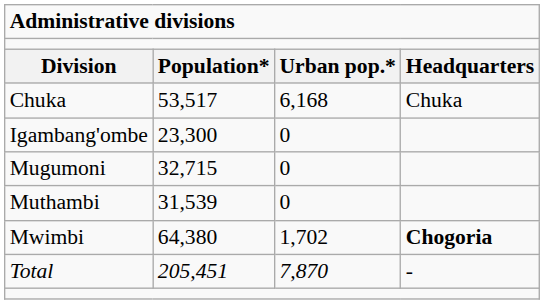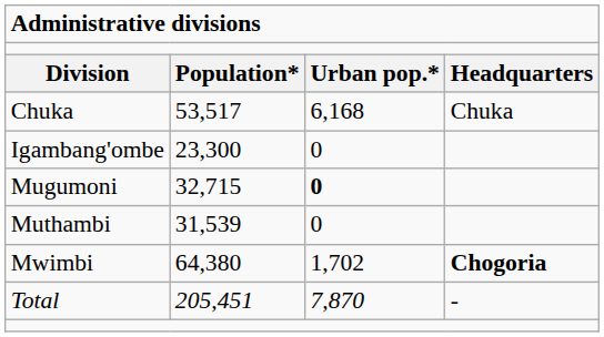Mugumoni | column 3: normal -> bold
